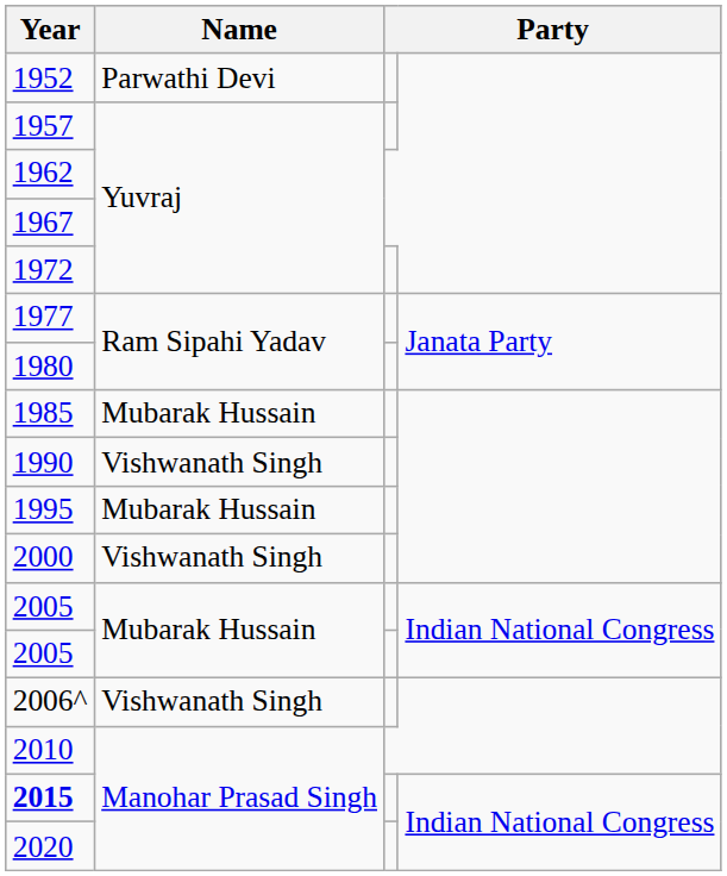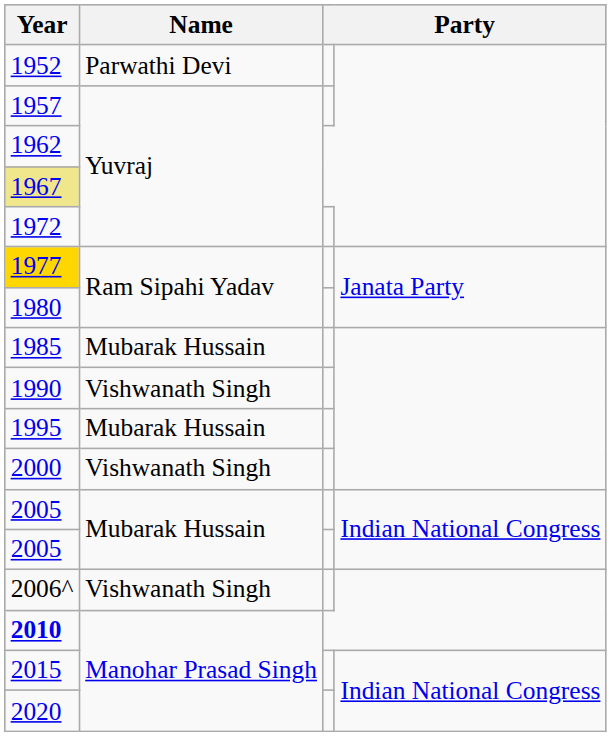1967 | Year: no background -> khaki background
1977 | Year: no background -> gold background
2010 | Year: normal -> bold
2015 | Year: bold -> normal
